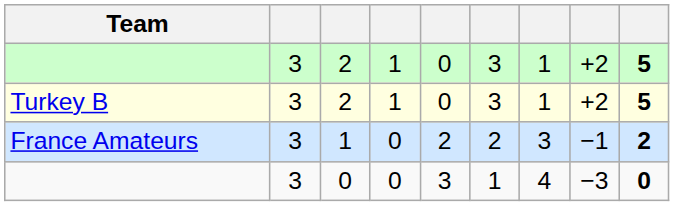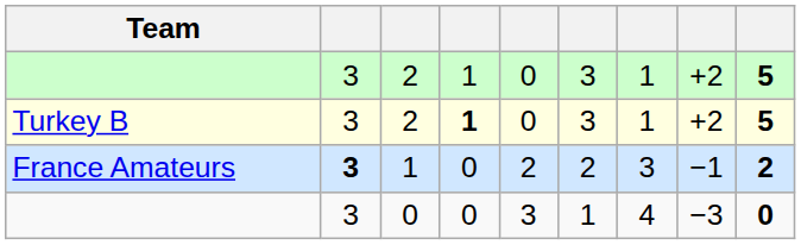Turkey B | column 4: normal -> bold
France Amateurs | column 2: normal -> bold
